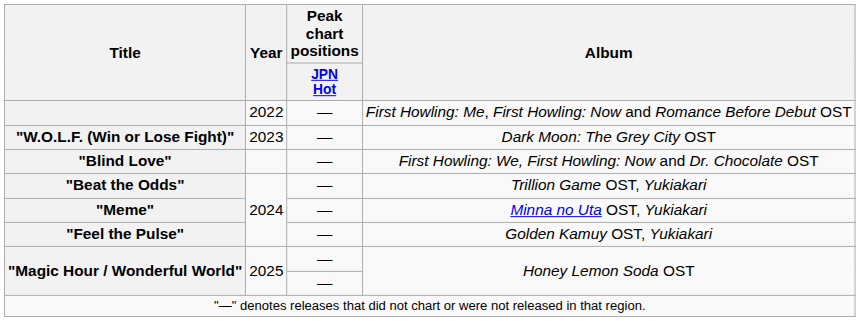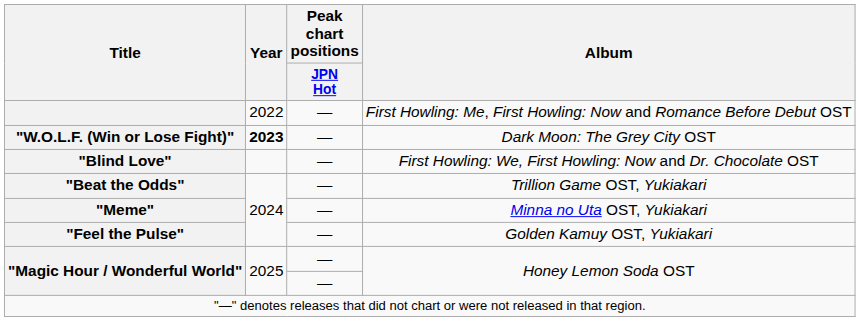"W.O.L.F. (Win or Lose Fight)" | Year: normal -> bold
